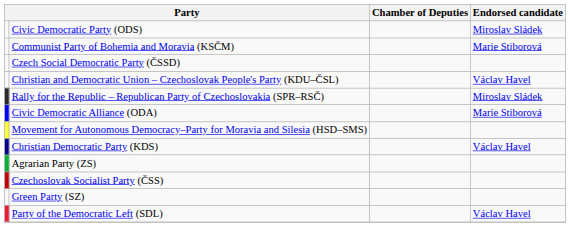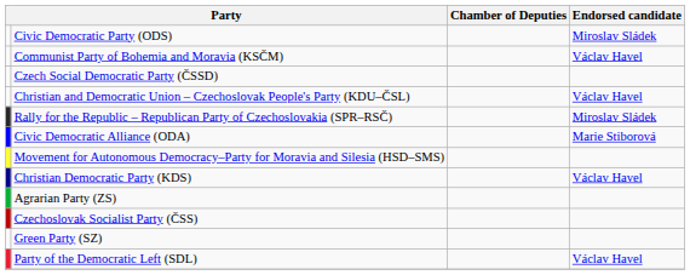Communist Party of Bohemia and Moravia (KSČM) | Endorsed candidate: Marie Stiborová -> Václav Havel
